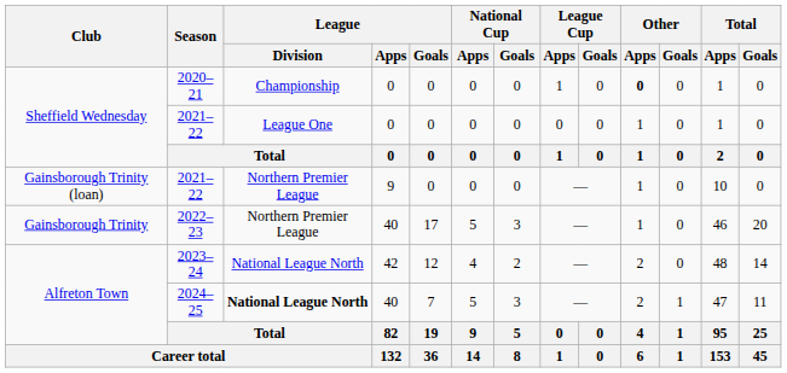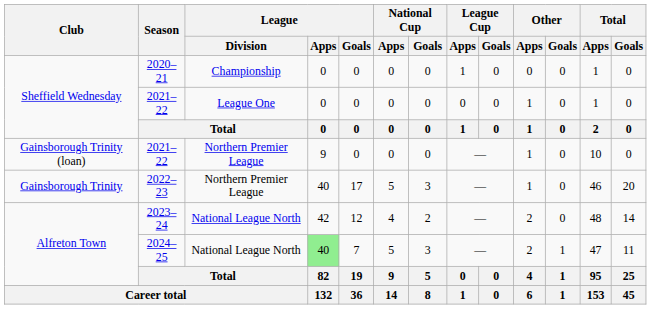2020–21 | Other / Apps: bold -> normal
2024–25 | League / Division: bold -> normal
2024–25 | League / Apps: no background -> lightgreen background
